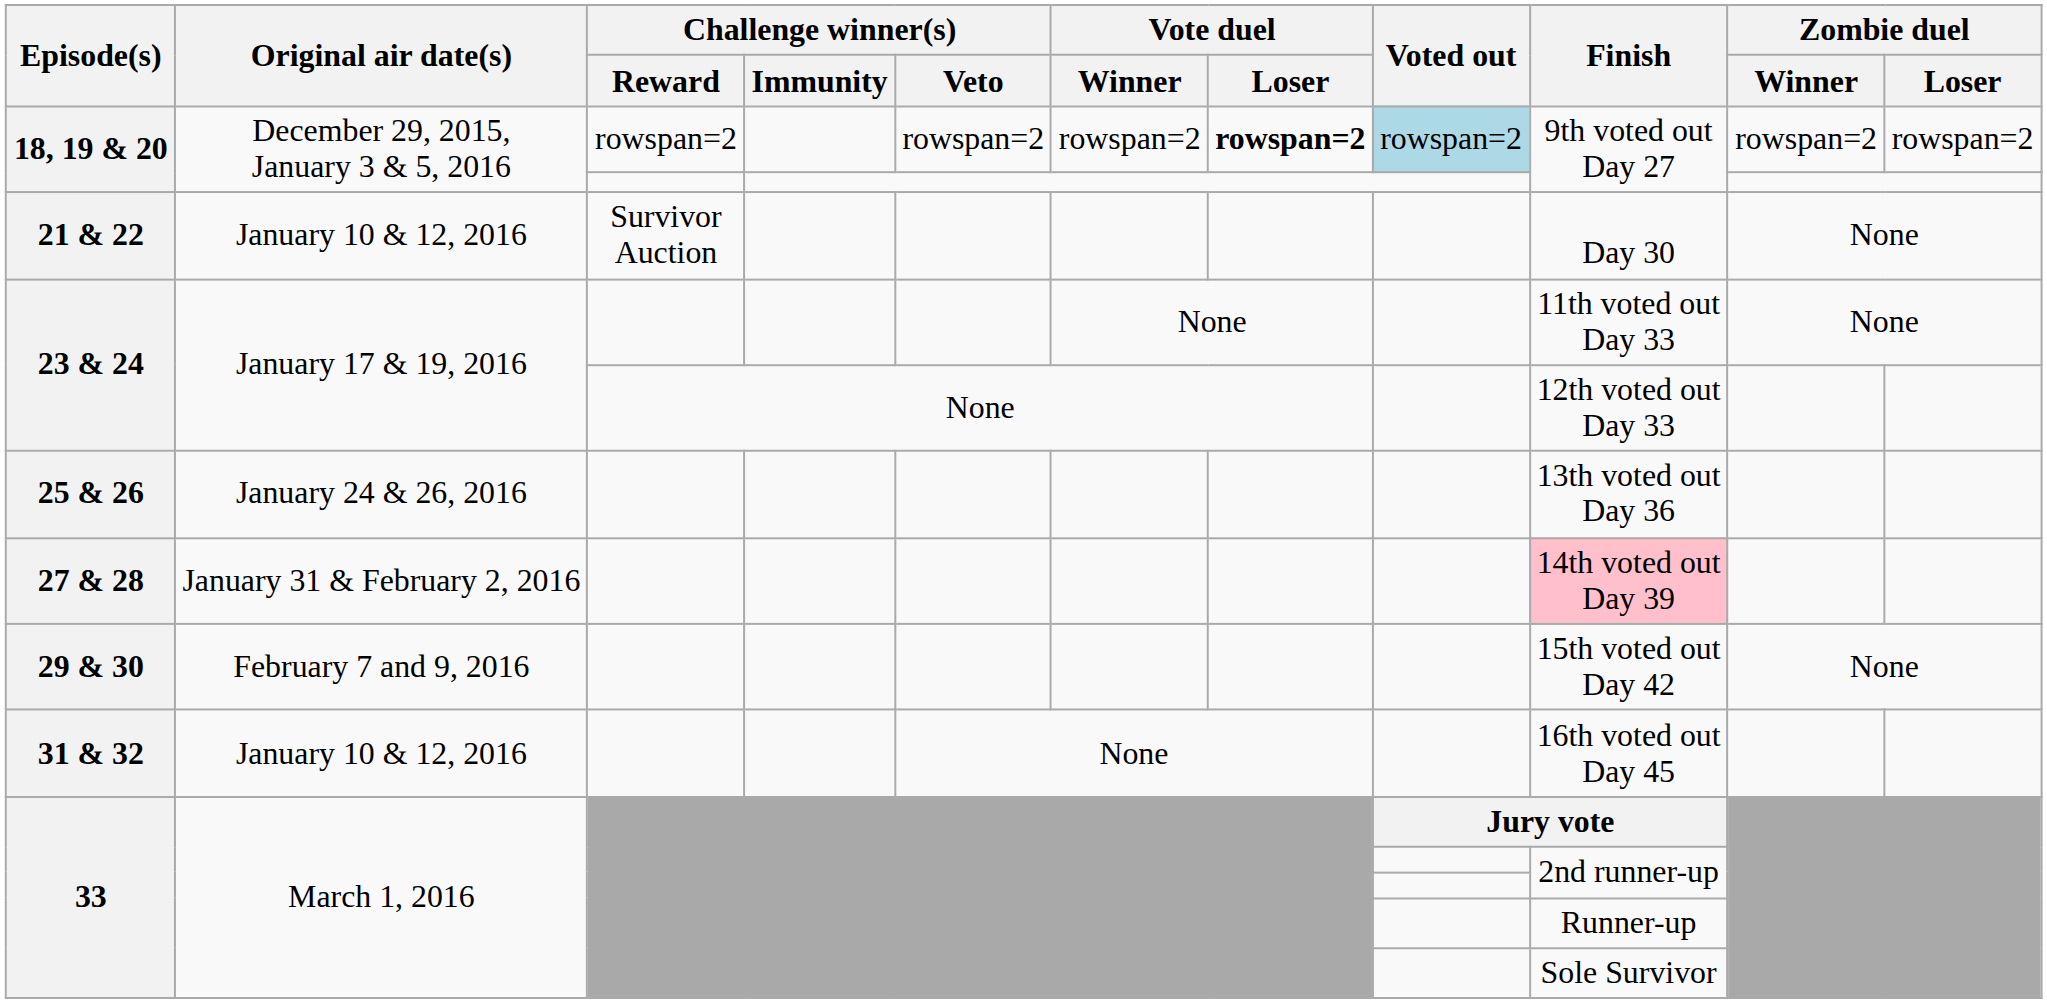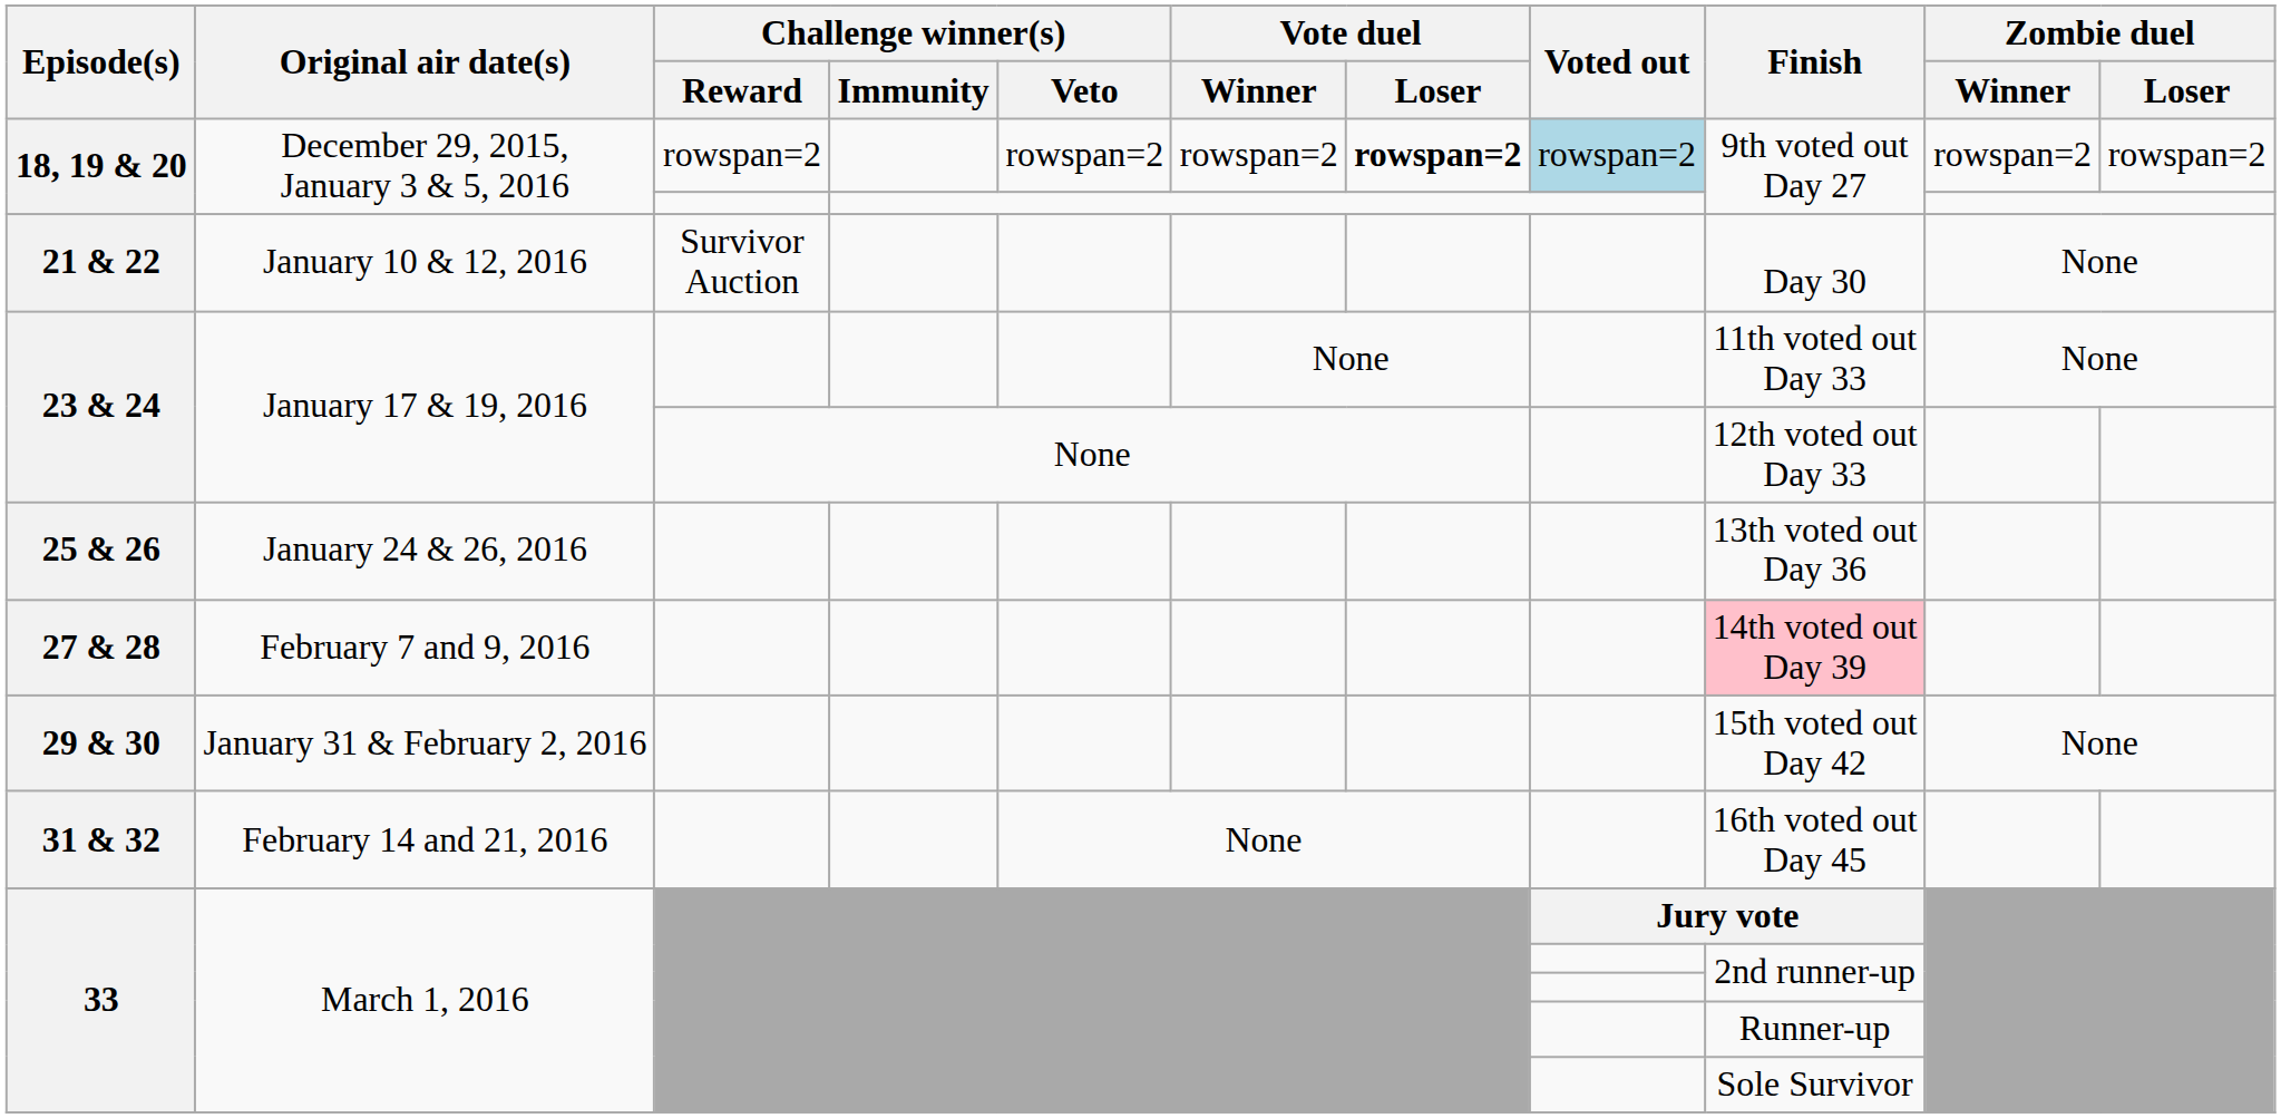27 & 28 | Original air date(s): January 31 & February 2, 2016 -> February 7 and 9, 2016
29 & 30 | Original air date(s): February 7 and 9, 2016 -> January 31 & February 2, 2016
31 & 32 | Original air date(s): January 10 & 12, 2016 -> February 14 and 21, 2016
